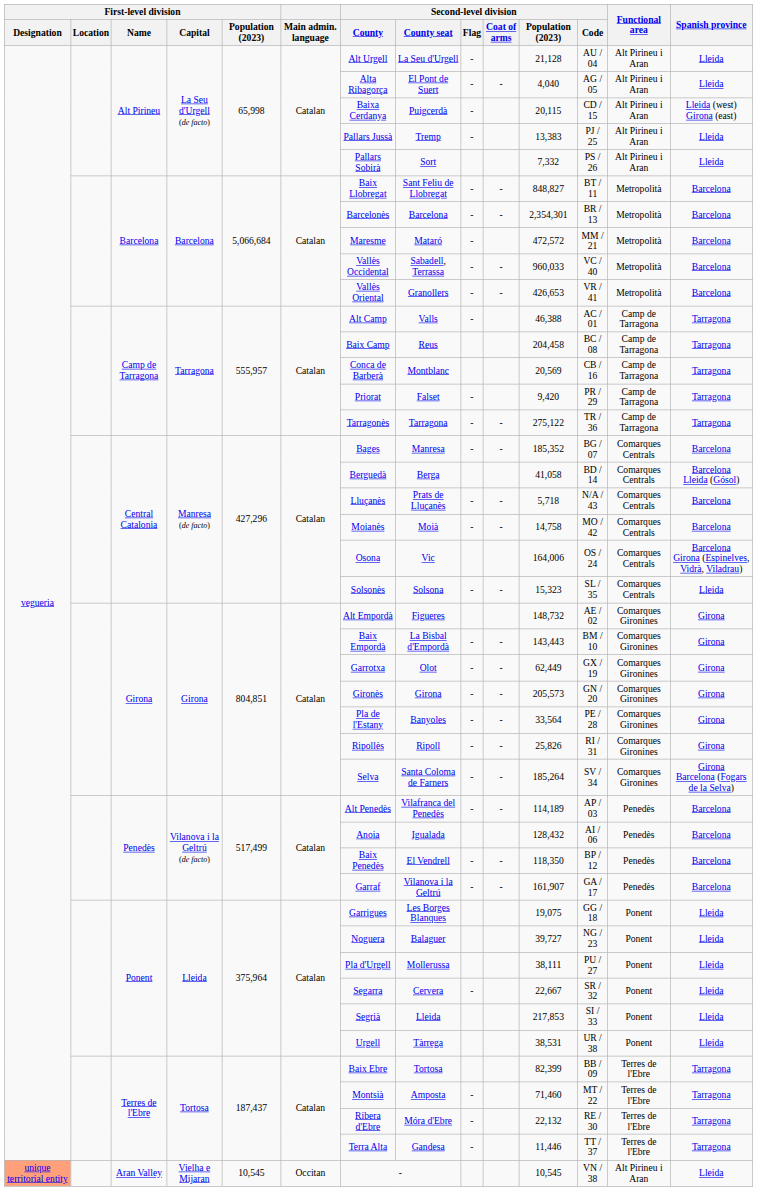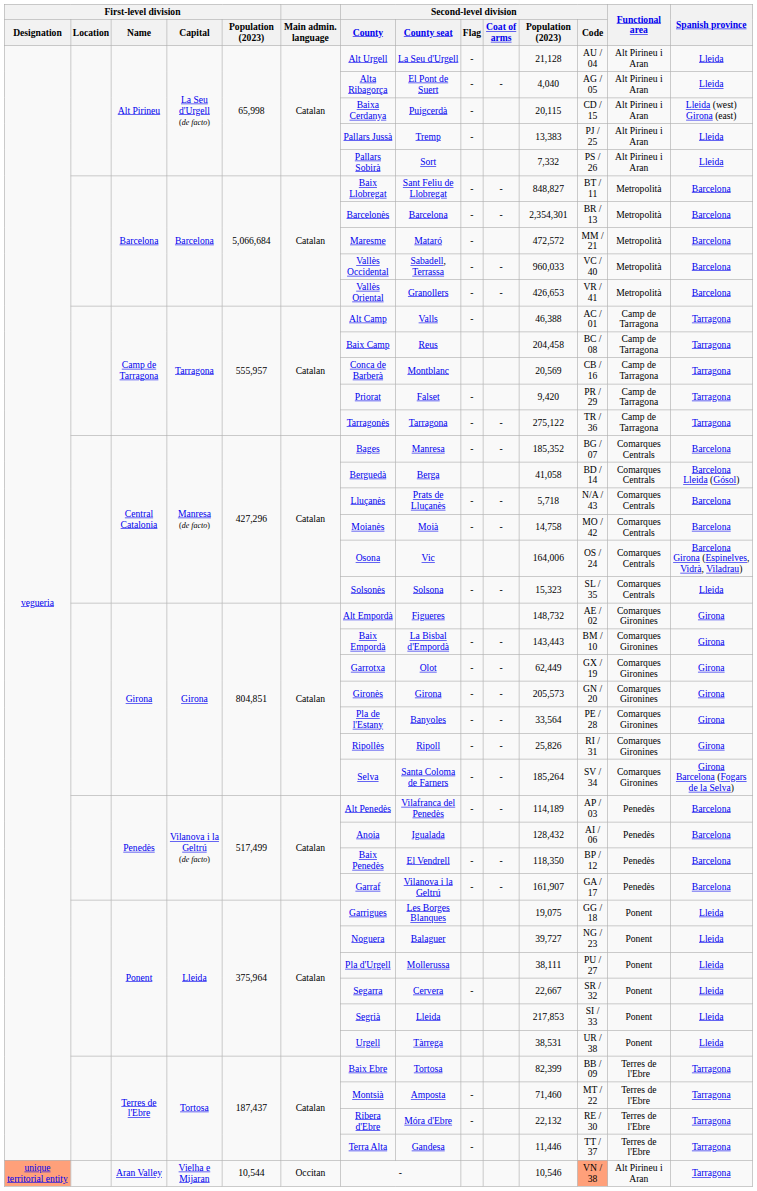Aran Valley | First-level division / Population (2023): 10,545 -> 10,544
Aran Valley | Second-level division / Population (2023): 10,545 -> 10,546
Aran Valley | Second-level division / Code: no background -> lightsalmon background
Aran Valley | Spanish province: Lleida -> Tarragona
